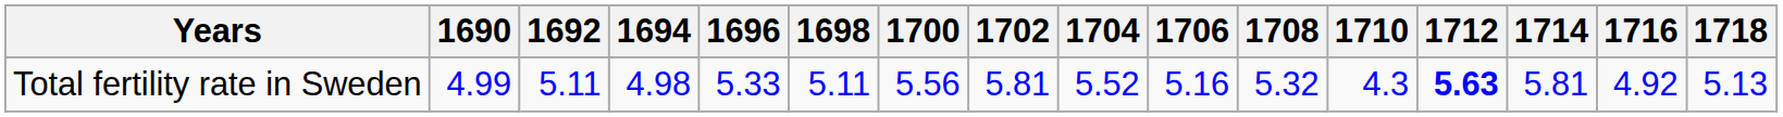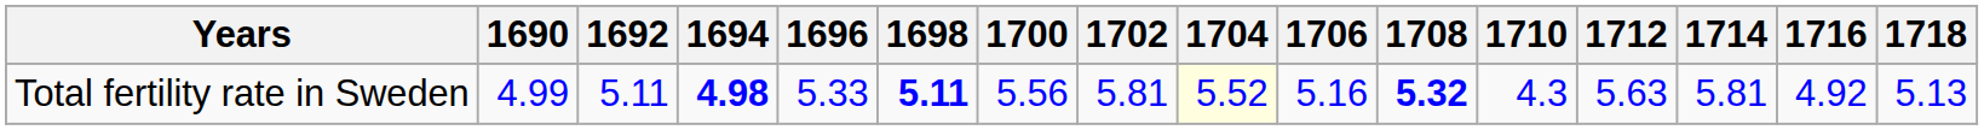row 2 | 1694: normal -> bold
row 2 | 1698: normal -> bold
row 2 | 1704: no background -> lightyellow background
row 2 | 1708: normal -> bold
row 2 | 1712: bold -> normal
